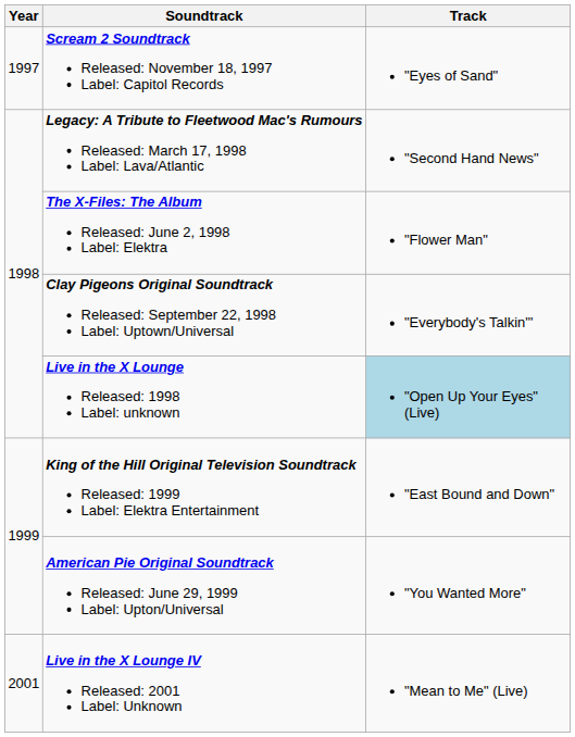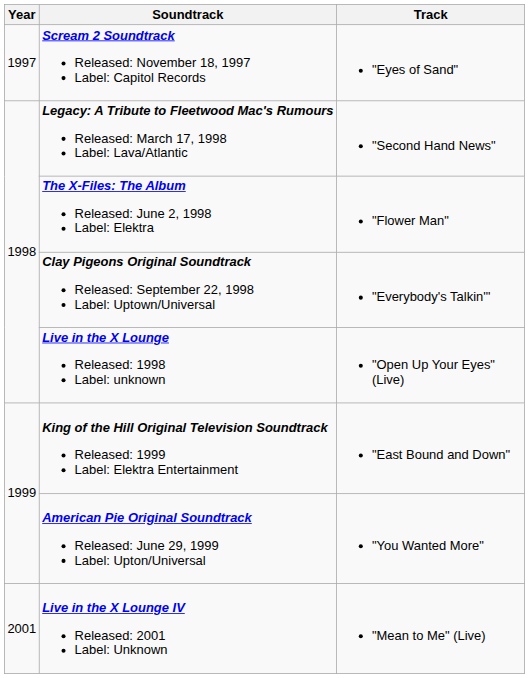Live in the X Lounge Released: 1998 Label: unknown | Track: lightblue background -> no background
